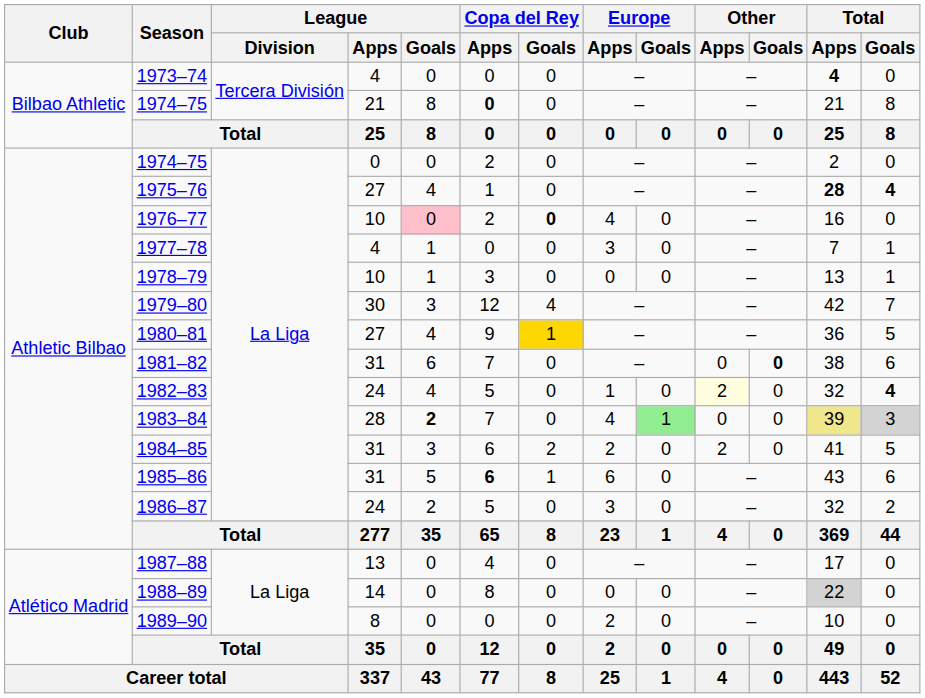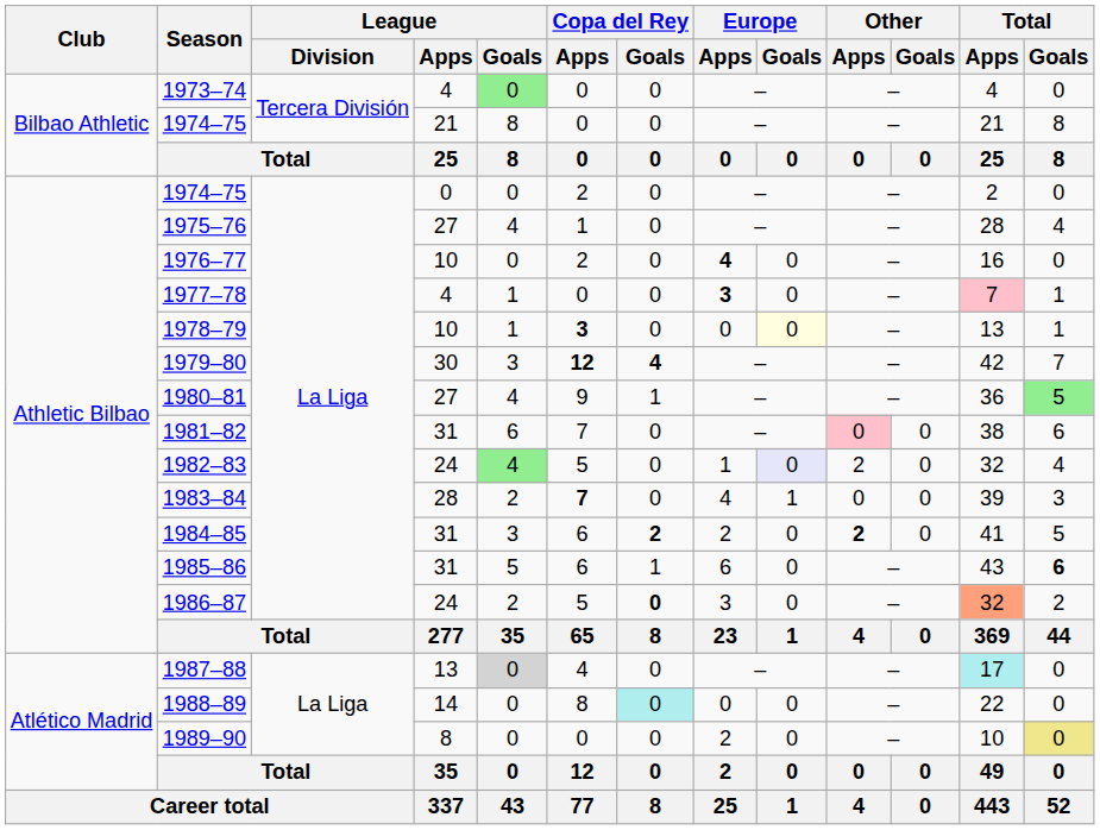1973–74 | League / Goals: no background -> lightgreen background
1973–74 | Total / Apps: bold -> normal
1974–75 / 21 | Copa del Rey / Apps: bold -> normal
1975–76 | Total / Apps: bold -> normal
1975–76 | Total / Goals: bold -> normal
1976–77 | League / Goals: pink background -> no background
1976–77 | Copa del Rey / Goals: bold -> normal
1976–77 | Europe / Apps: normal -> bold
1977–78 | Europe / Apps: normal -> bold
1977–78 | Total / Apps: no background -> pink background
1978–79 | Copa del Rey / Apps: normal -> bold
1978–79 | Europe / Goals: no background -> lightyellow background
1979–80 | Copa del Rey / Apps: normal -> bold
1979–80 | Copa del Rey / Goals: normal -> bold
1980–81 | Copa del Rey / Goals: gold background -> no background
1980–81 | Total / Goals: no background -> lightgreen background
1981–82 | Other / Apps: no background -> pink background
1981–82 | Other / Goals: bold -> normal
1982–83 | League / Goals: no background -> lightgreen background
1982–83 | Europe / Goals: no background -> lavender background
1982–83 | Other / Apps: lightyellow background -> no background
1982–83 | Total / Goals: bold -> normal
1983–84 | League / Goals: bold -> normal
1983–84 | Copa del Rey / Apps: normal -> bold
1983–84 | Europe / Goals: lightgreen background -> no background
1983–84 | Total / Apps: khaki background -> no background
1983–84 | Total / Goals: lightgrey background -> no background
1984–85 | Copa del Rey / Goals: normal -> bold
1984–85 | Other / Apps: normal -> bold
1985–86 | Copa del Rey / Apps: bold -> normal
1985–86 | Total / Goals: normal -> bold
1986–87 | Copa del Rey / Goals: normal -> bold
1986–87 | Total / Apps: no background -> lightsalmon background
1987–88 | League / Goals: no background -> lightgrey background
1987–88 | Total / Apps: no background -> paleturquoise background
1988–89 | Copa del Rey / Goals: no background -> paleturquoise background
1988–89 | Total / Apps: lightgrey background -> no background
1989–90 | Total / Goals: no background -> khaki background
